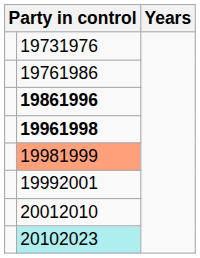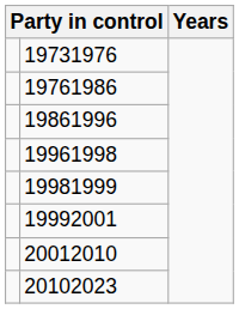19861996 | column 2: bold -> normal
19961998 | column 2: bold -> normal
19981999 | column 2: lightsalmon background -> no background
20102023 | column 2: paleturquoise background -> no background
